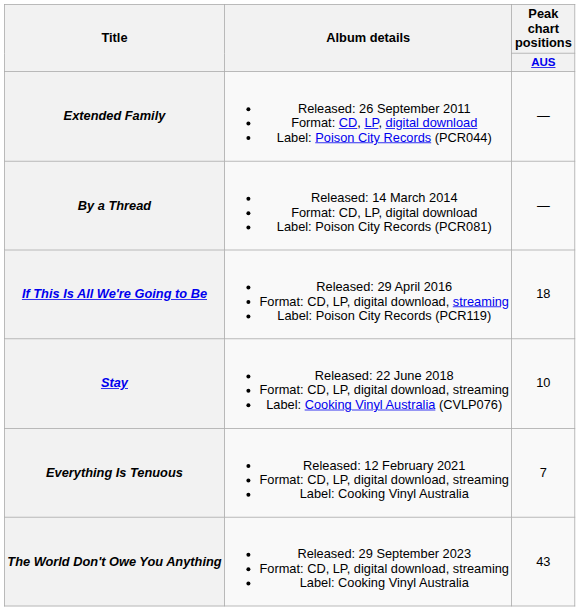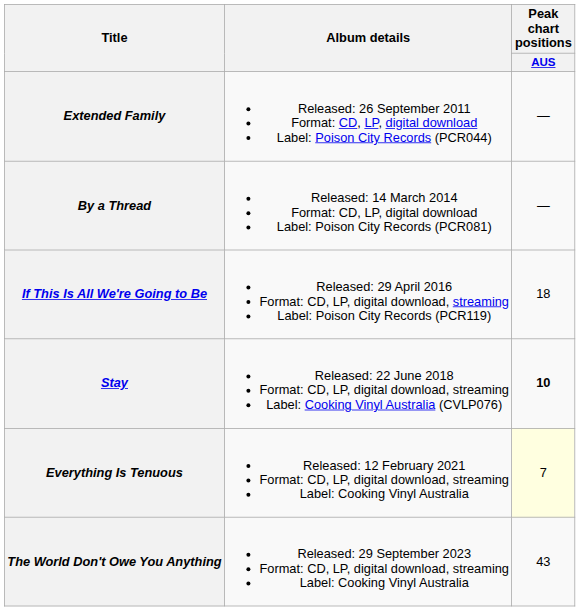Stay | Peak chart positions / AUS: normal -> bold
Everything Is Tenuous | Peak chart positions / AUS: no background -> lightyellow background
